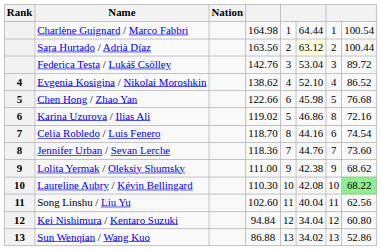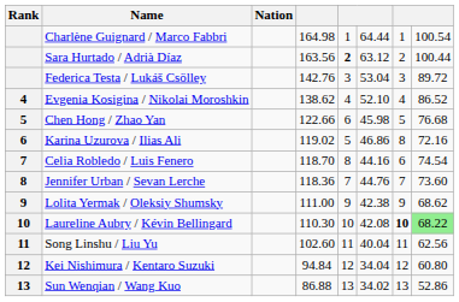Sara Hurtado / Adrià Díaz | column 5: normal -> bold
Sara Hurtado / Adrià Díaz | column 6: lightyellow background -> no background
Laureline Aubry / Kévin Bellingard | column 7: normal -> bold
